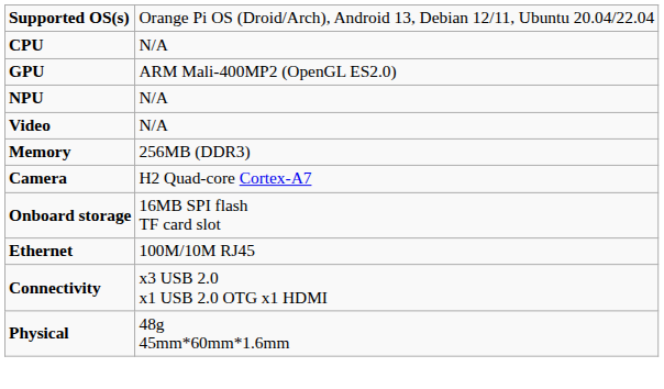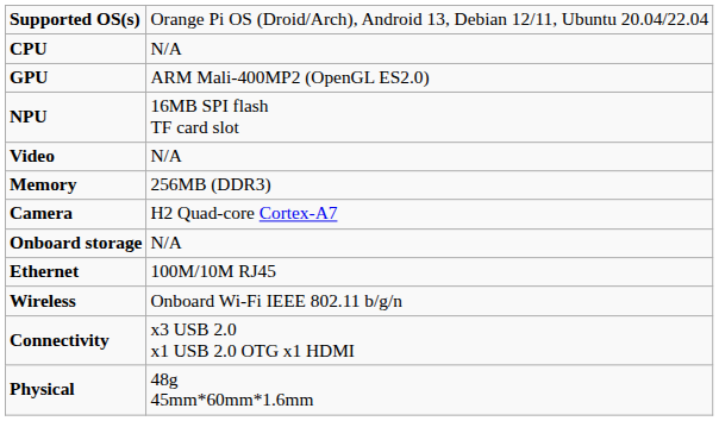NPU | column 2: N/A -> 16MB SPI flash TF card slot
Onboard storage | column 2: 16MB SPI flash TF card slot -> N/A
+ row: Wireless | Onboard Wi-Fi IEEE 802.11 b/g/n
